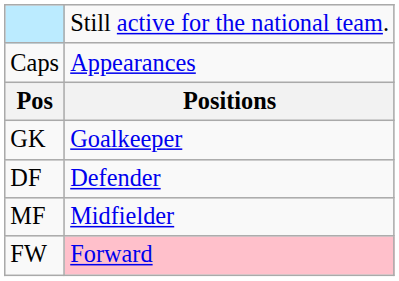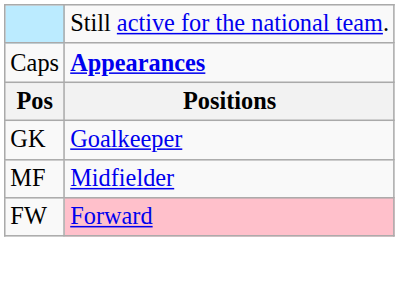Caps | column 2: normal -> bold
- row: DF | Defender
